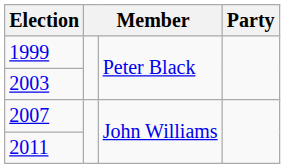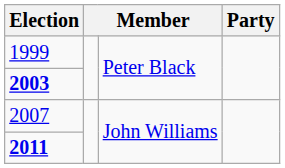2003 | Election: normal -> bold
2011 | Election: normal -> bold
